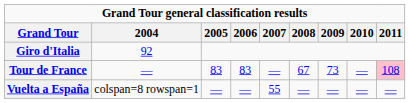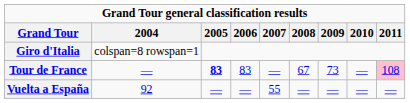Giro d'Italia | 2004: 92 -> colspan=8 rowspan=1
Tour de France | 2005: normal -> bold
Vuelta a España | 2004: colspan=8 rowspan=1 -> 92
